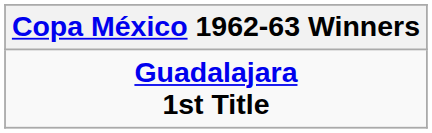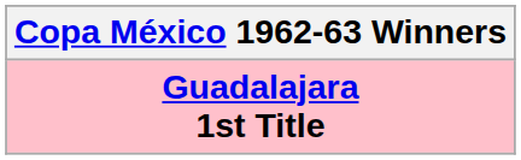row 2 | column 1: no background -> pink background
